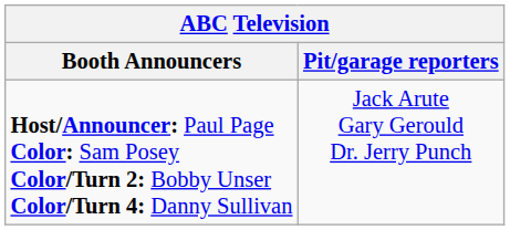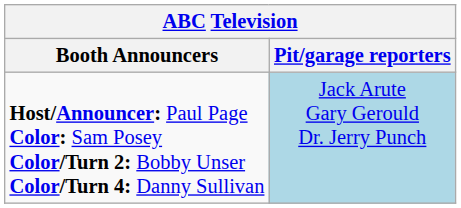row 3 | Pit/garage reporters: no background -> lightblue background
